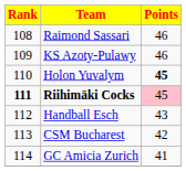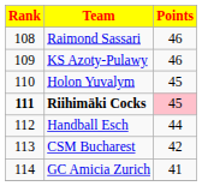Holon Yuvalym | Points: bold -> normal
Handball Esch | Points: 43 -> 44
